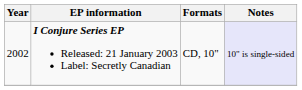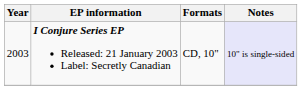row 2 | Year: 2002 -> 2003
